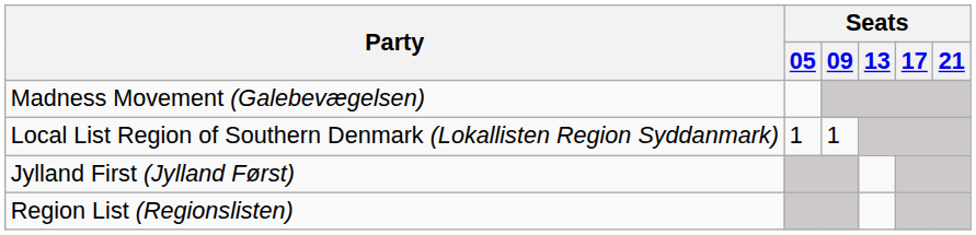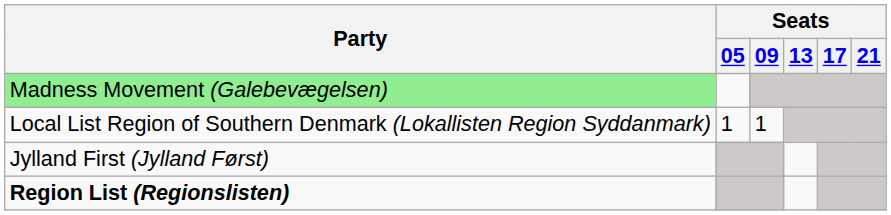Madness Movement (Galebevægelsen) | Party: no background -> lightgreen background
Region List (Regionslisten) | Party: normal -> bold
